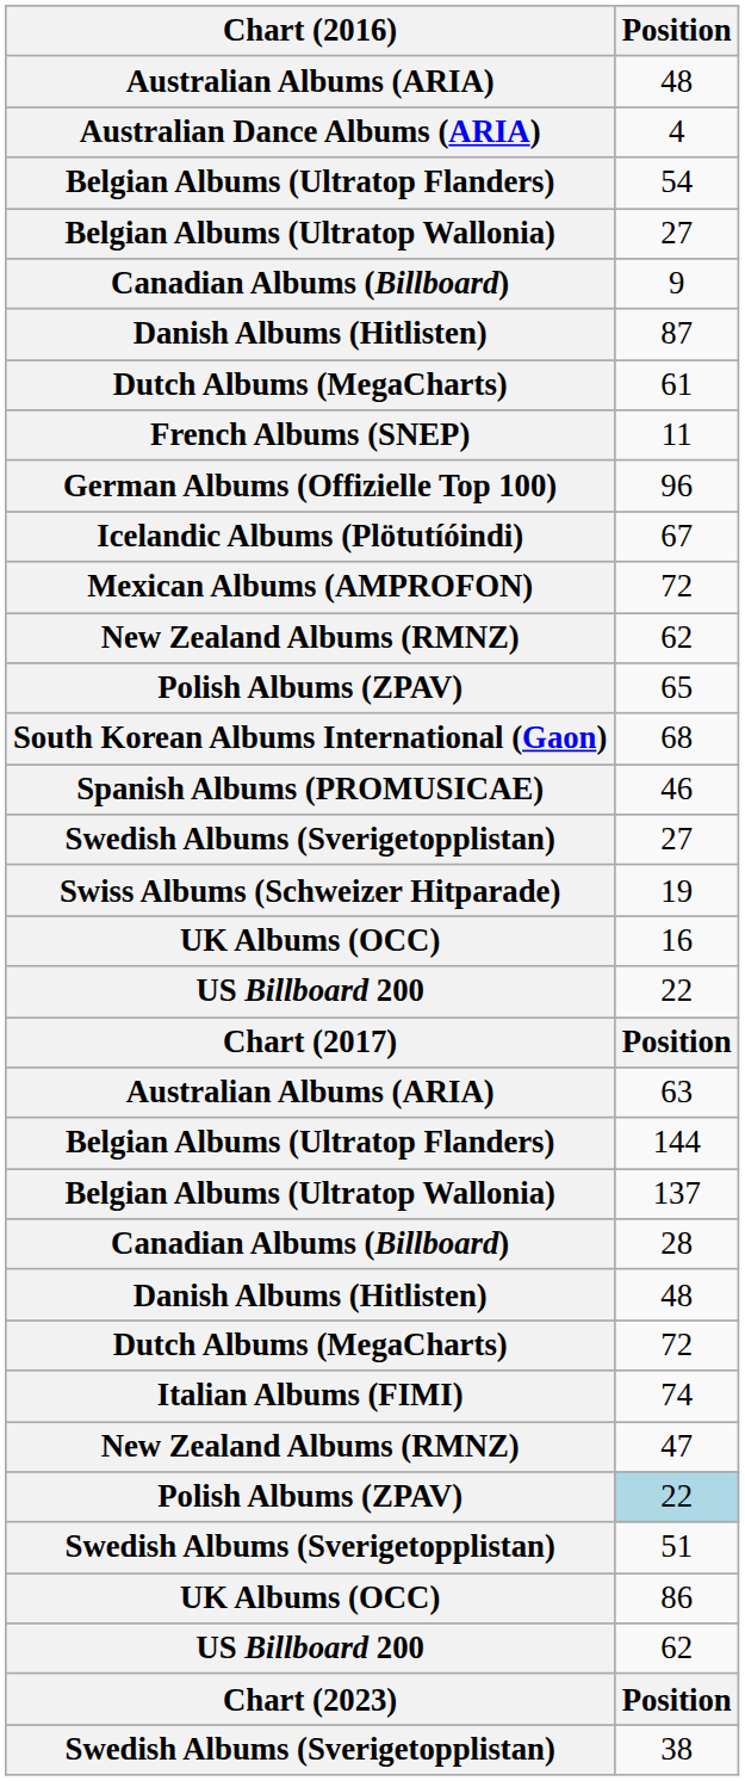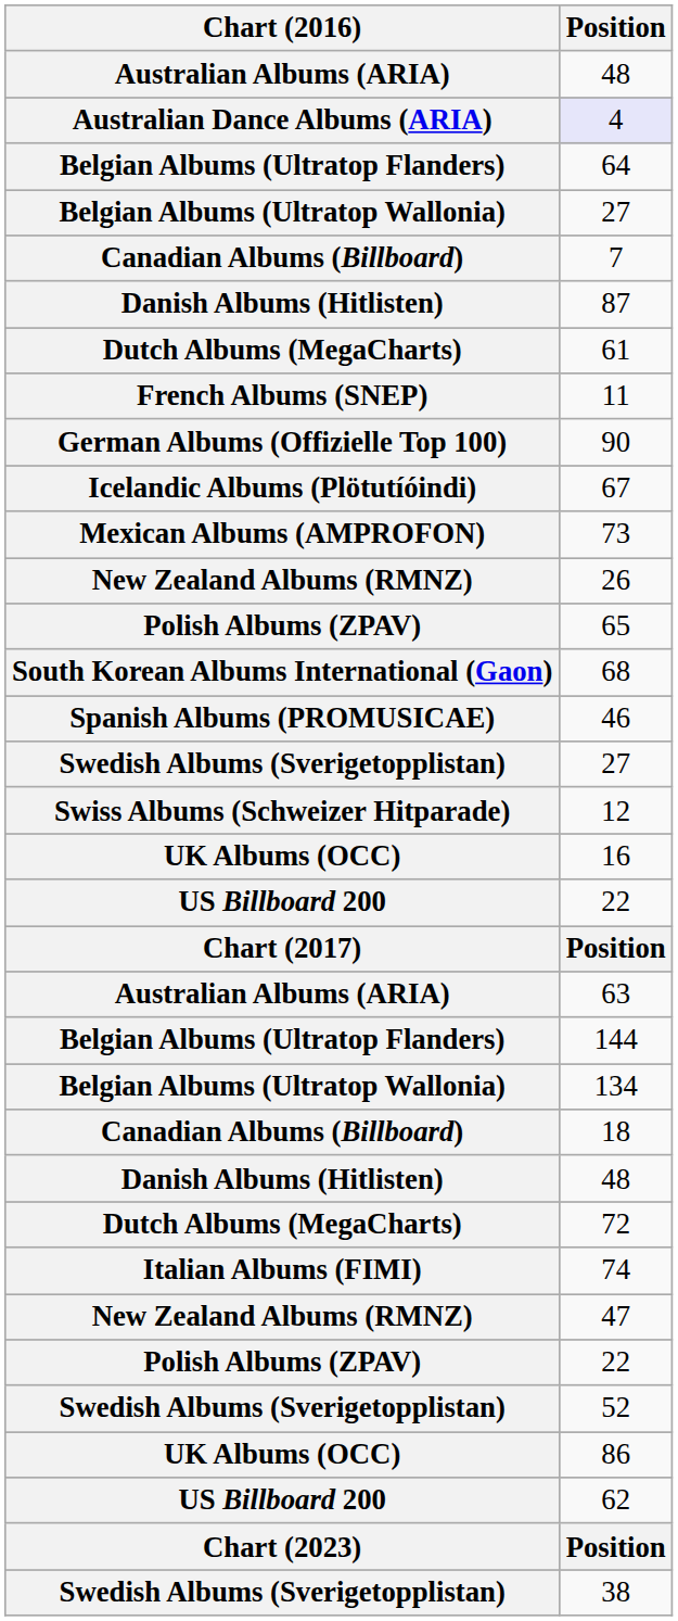row 3 | Position: no background -> lavender background
row 4 | Position: 54 -> 64
row 6 | Position: 9 -> 7
row 10 | Position: 96 -> 90
row 12 | Position: 72 -> 73
row 13 | Position: 62 -> 26
row 18 | Position: 19 -> 12
row 24 | Position: 137 -> 134
row 25 | Position: 28 -> 18
row 30 | Position: lightblue background -> no background
row 31 | Position: 51 -> 52
